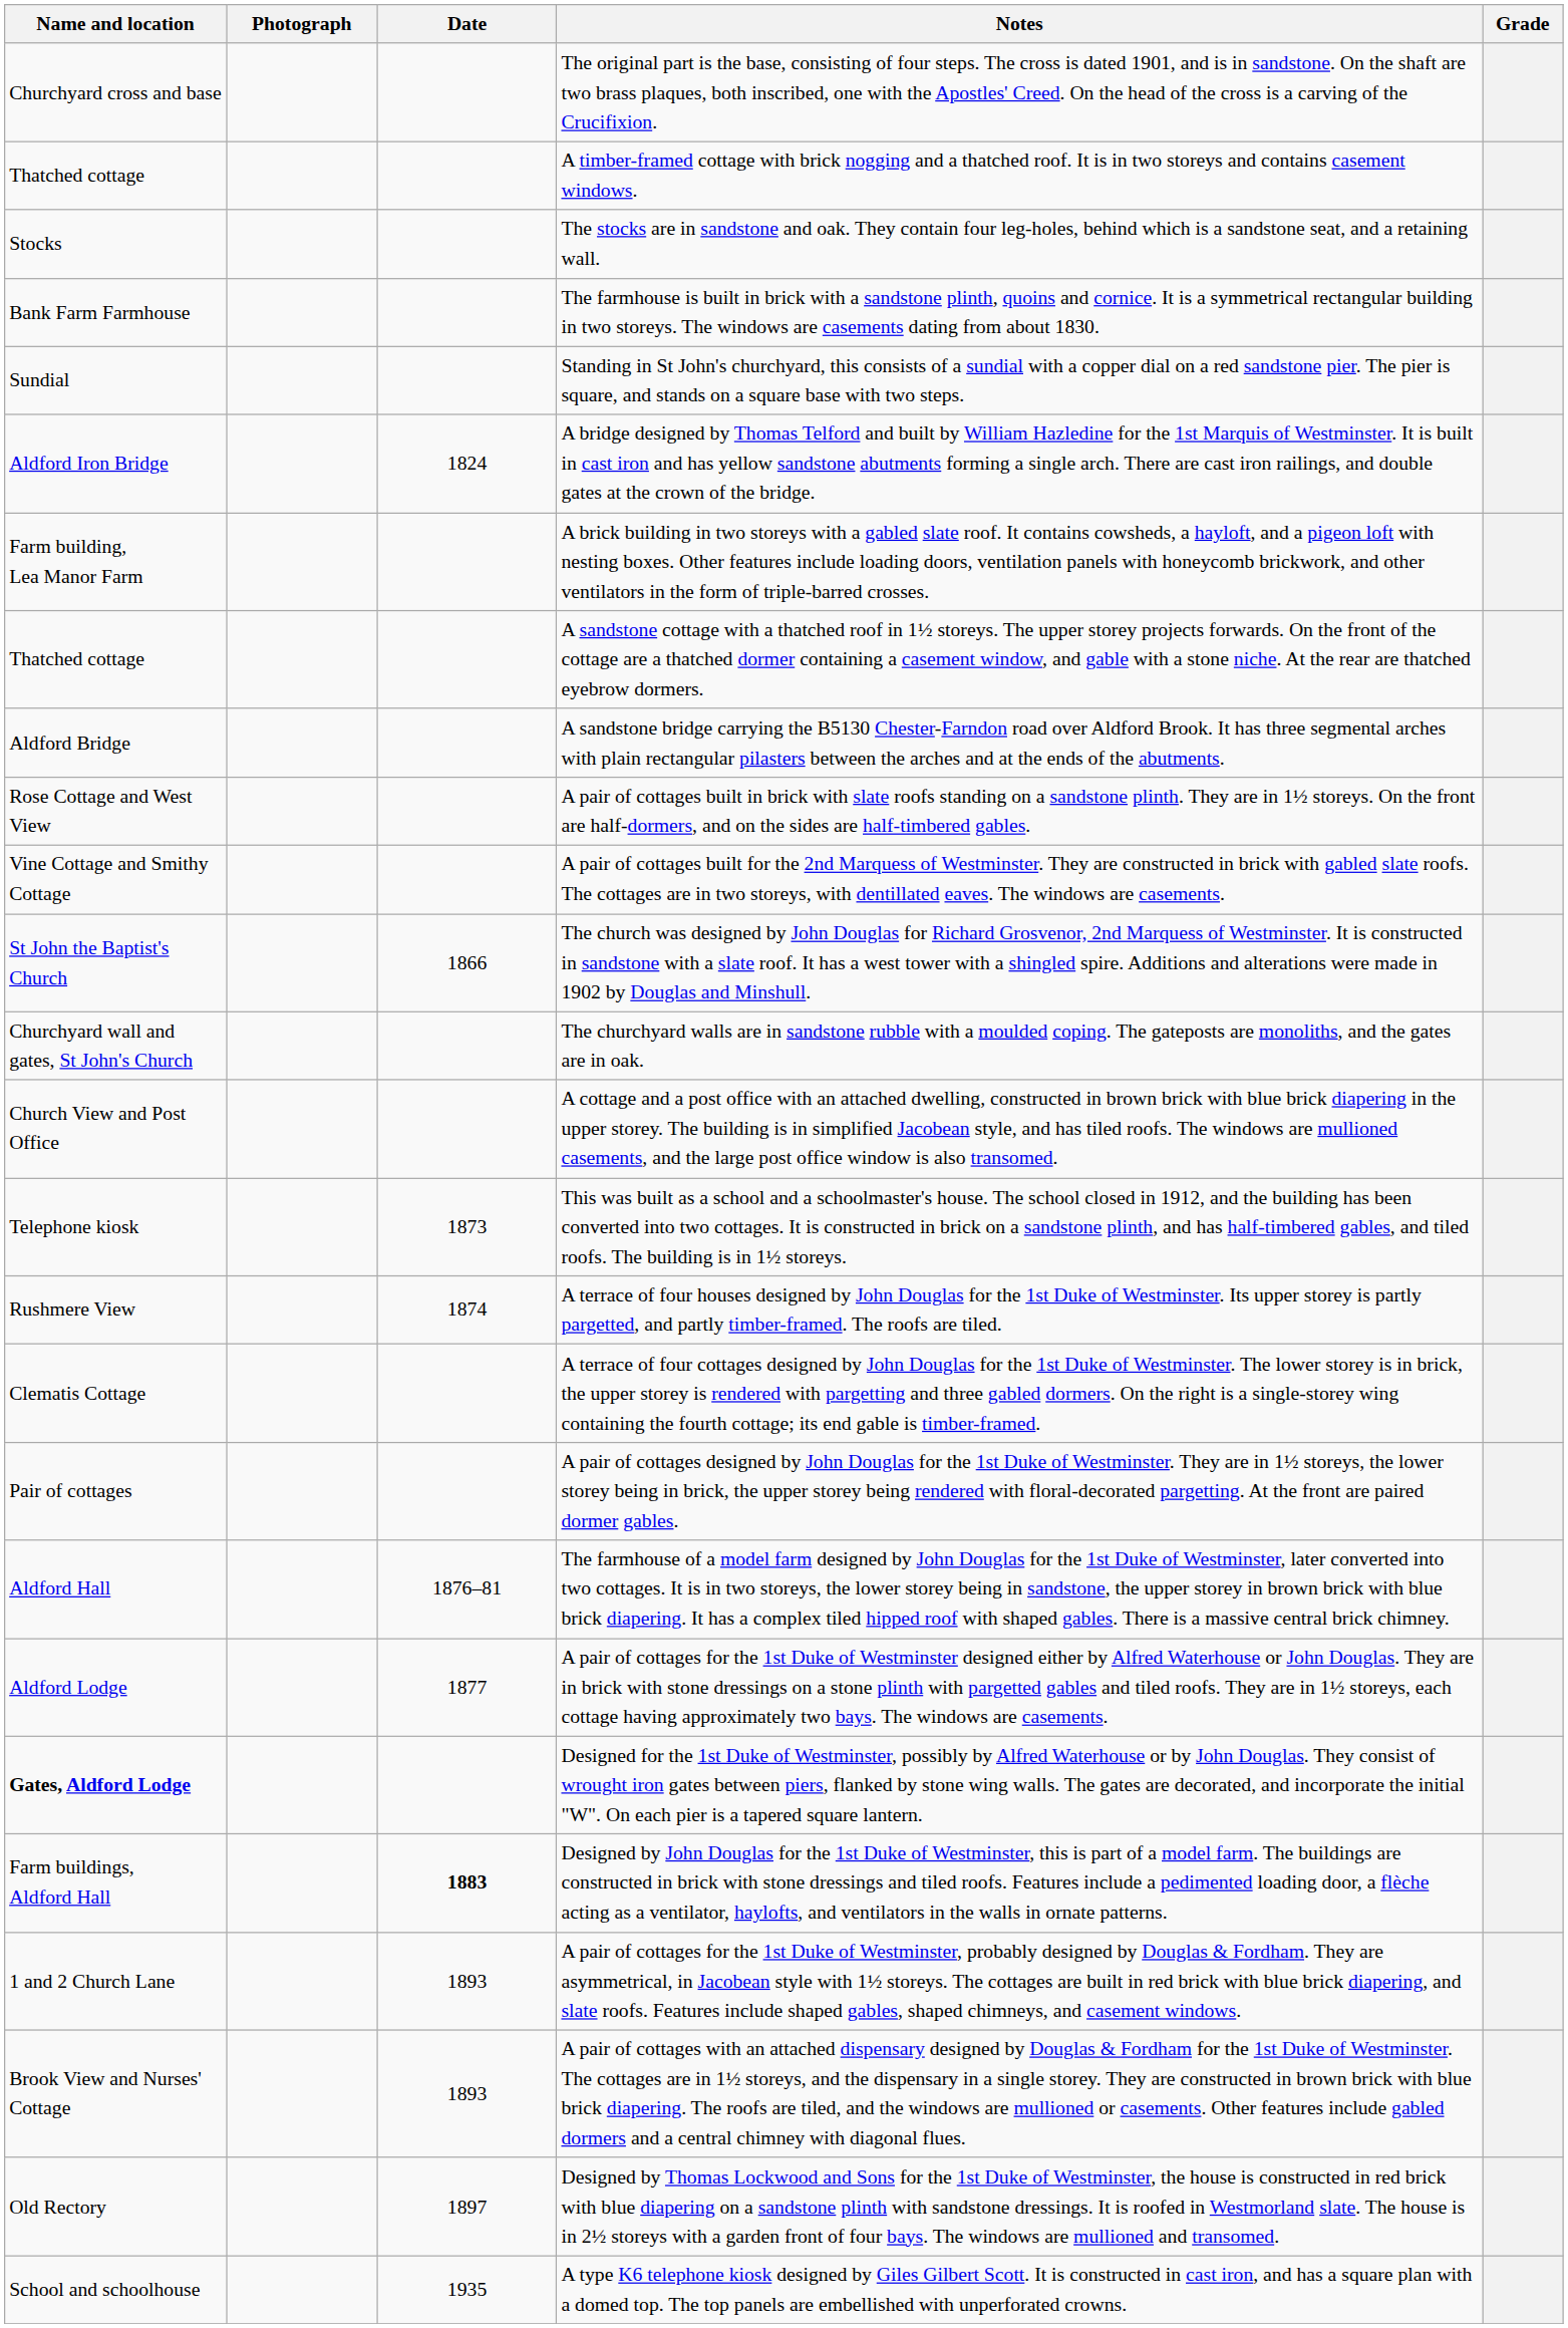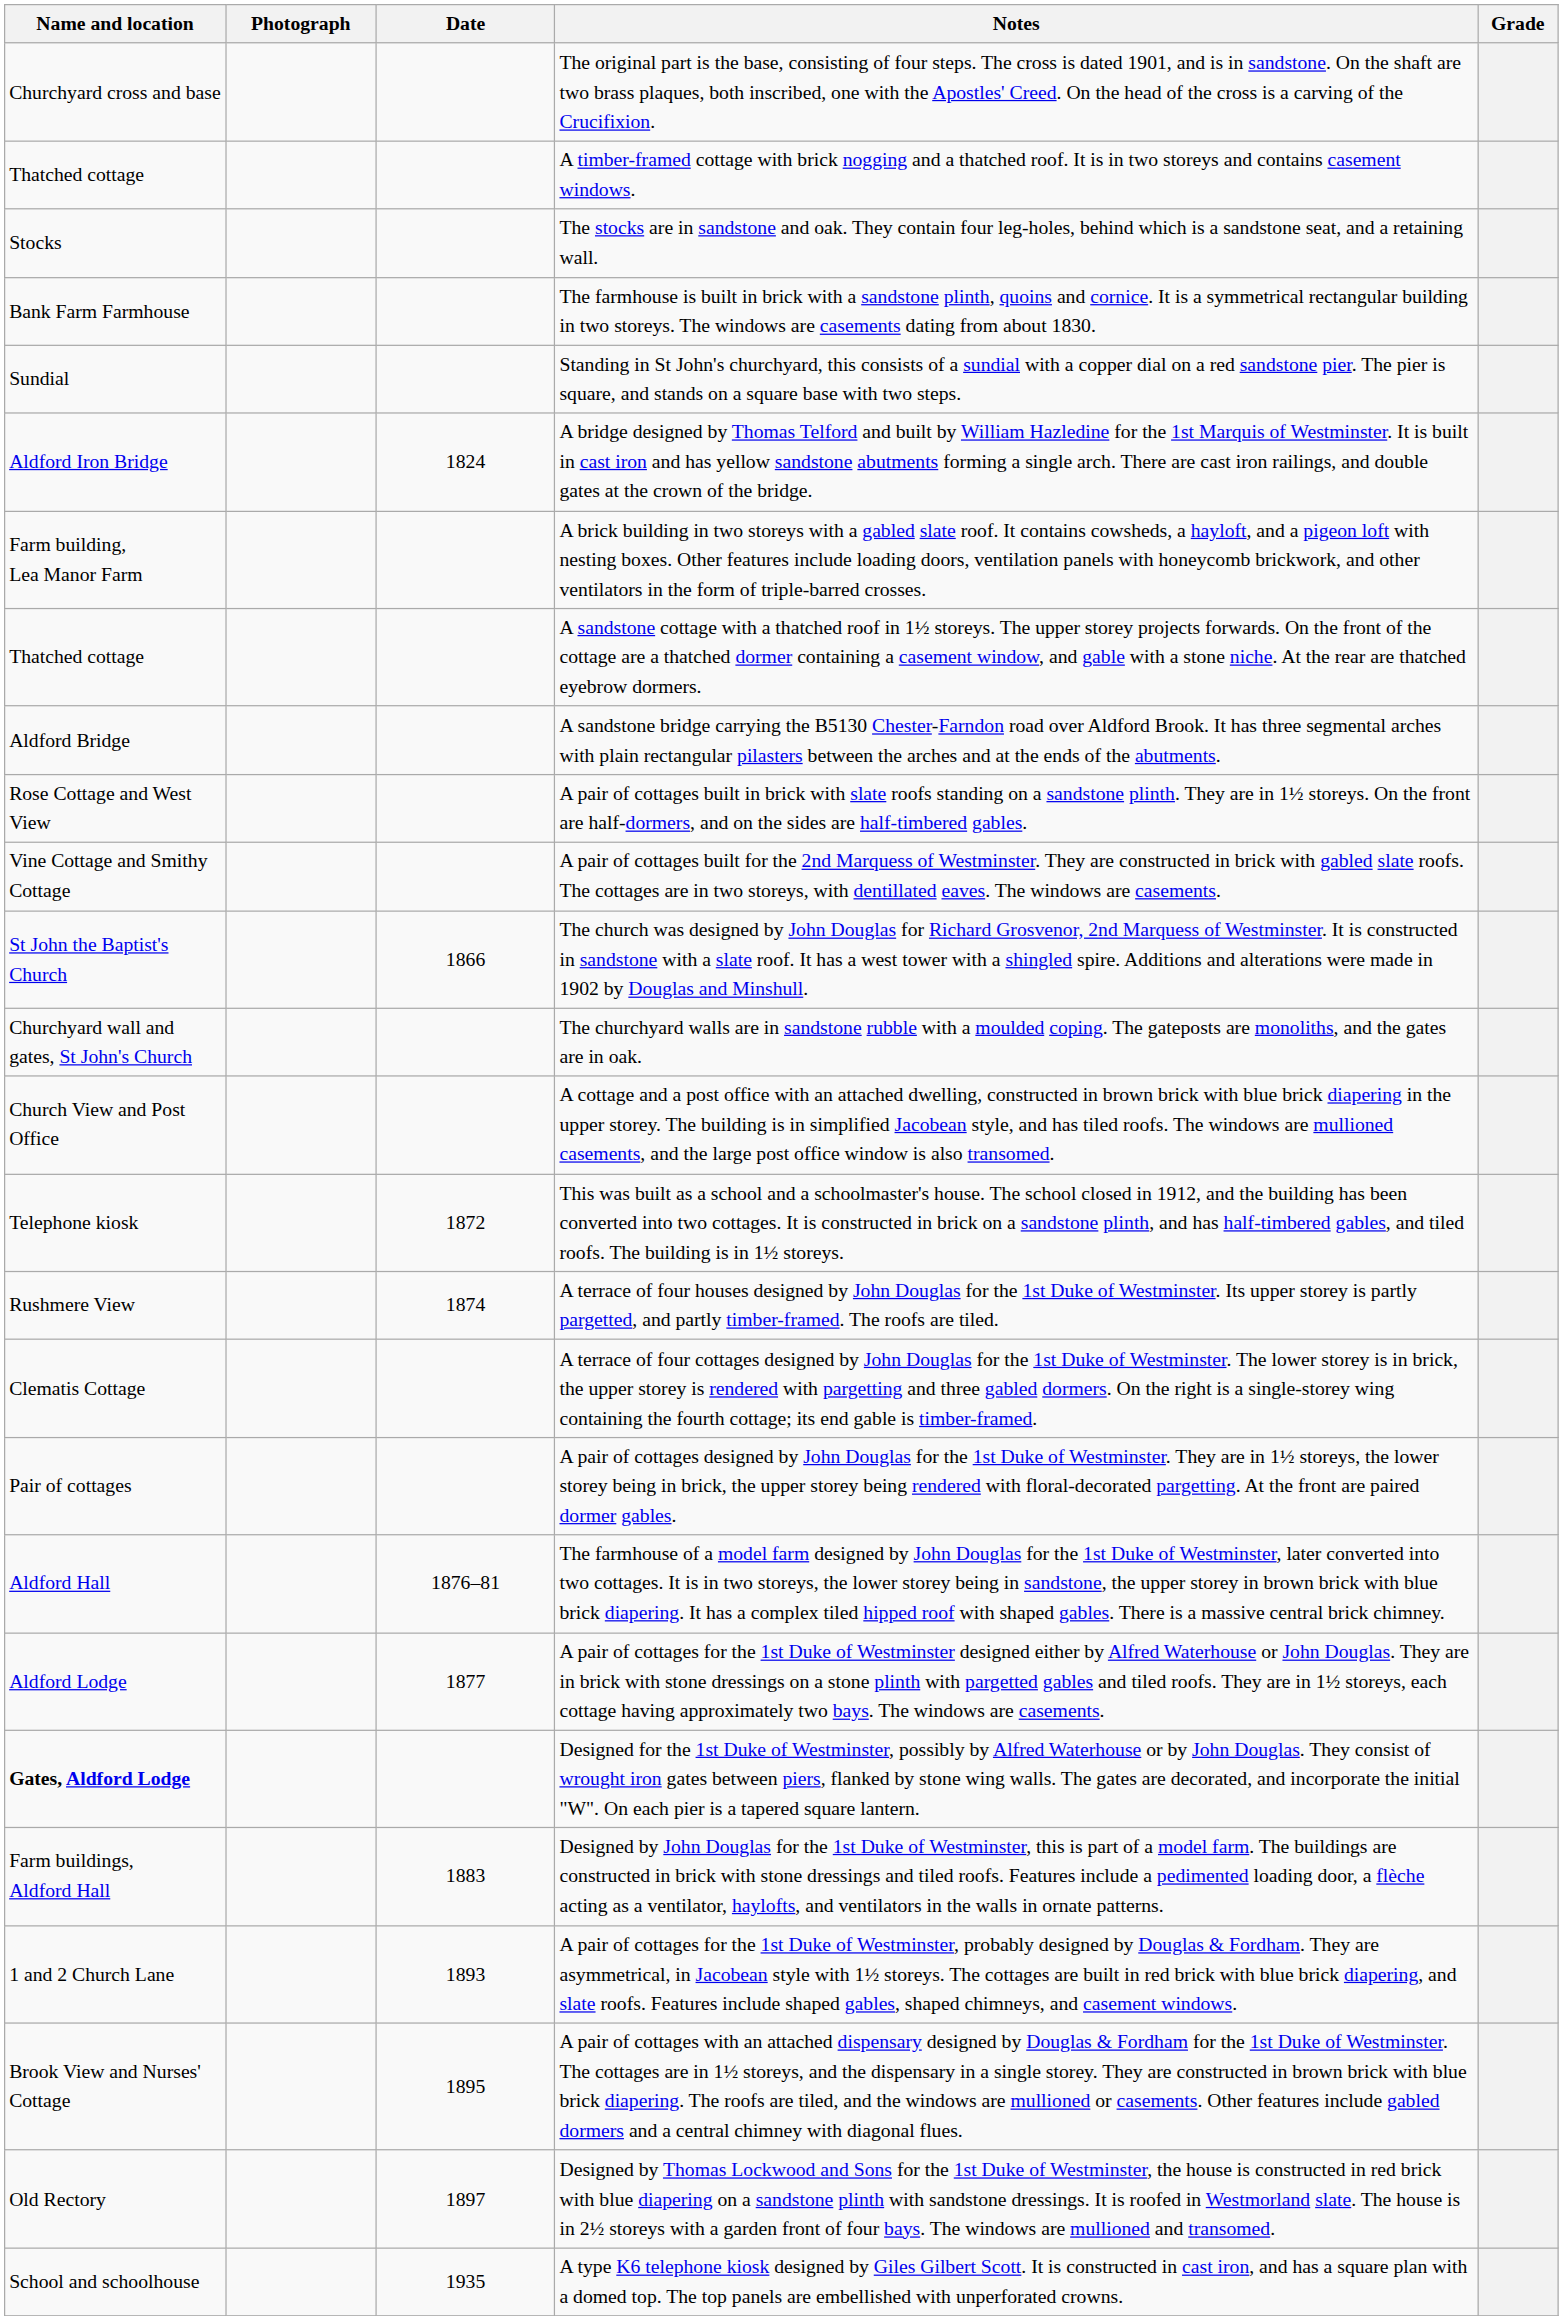row 16 | Date: 1873 -> 1872
row 23 | Date: bold -> normal
row 25 | Date: 1893 -> 1895
